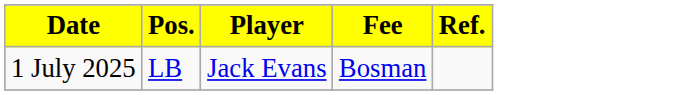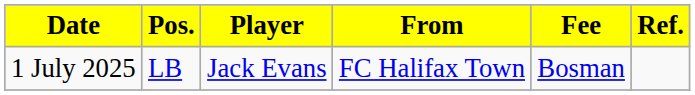+ column: From | FC Halifax Town
